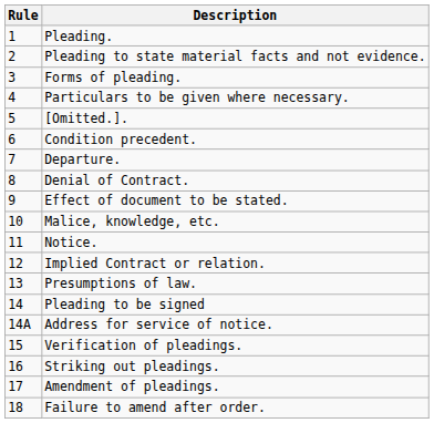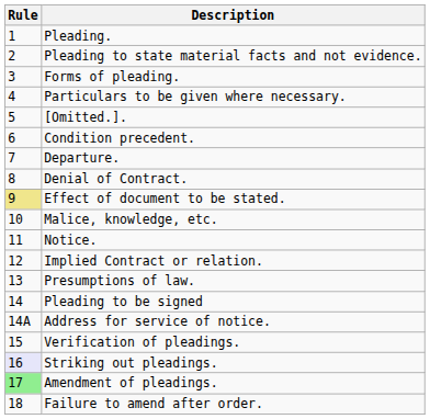Effect of document to be stated. | Rule: no background -> khaki background
Striking out pleadings. | Rule: no background -> lavender background
Amendment of pleadings. | Rule: no background -> lightgreen background
